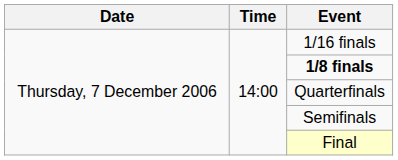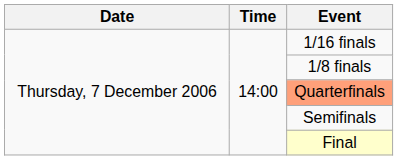1/8 finals | Event: bold -> normal
Quarterfinals | Event: no background -> lightsalmon background
